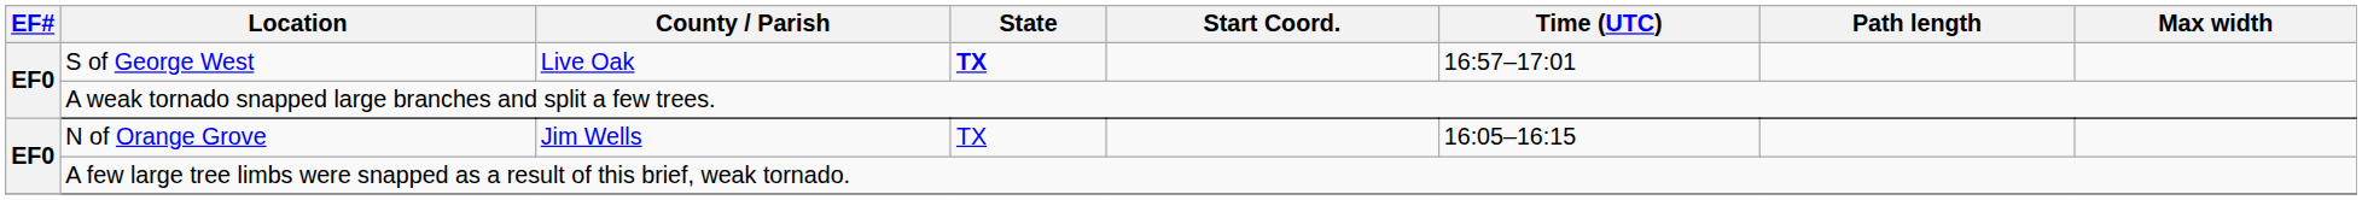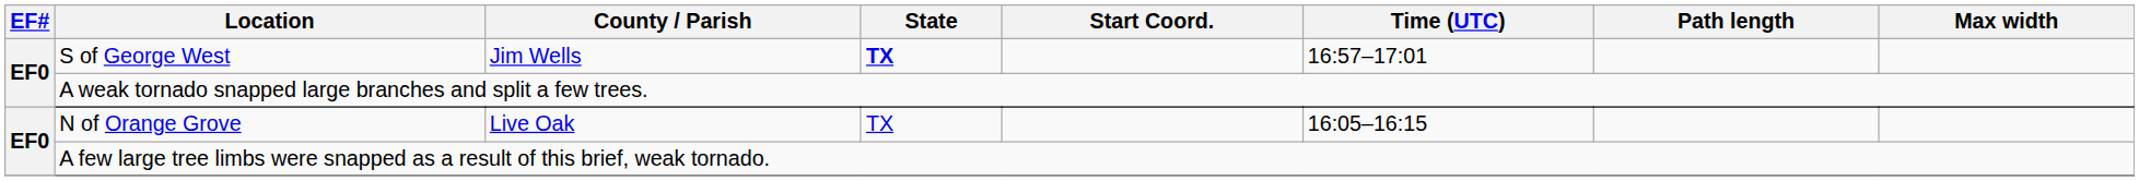S of George West | County / Parish: Live Oak -> Jim Wells
N of Orange Grove | County / Parish: Jim Wells -> Live Oak
